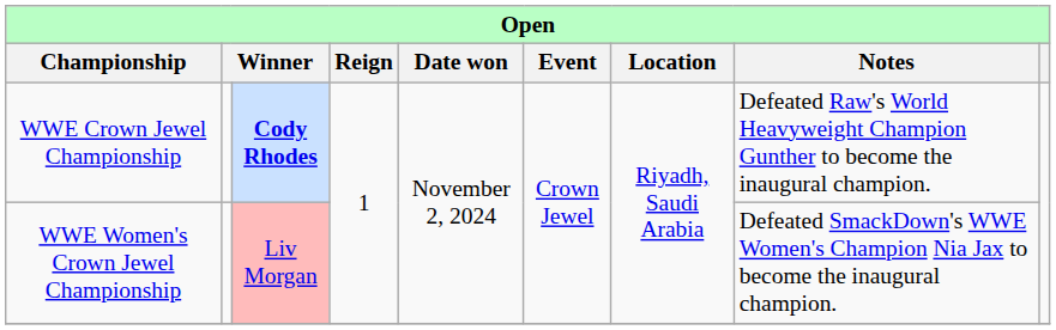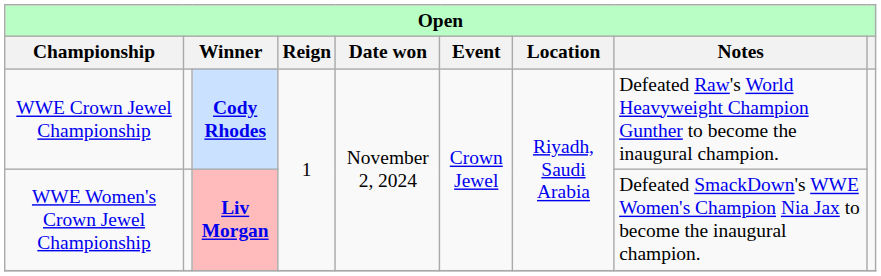WWE Women's Crown Jewel Championship | column 3: normal -> bold
